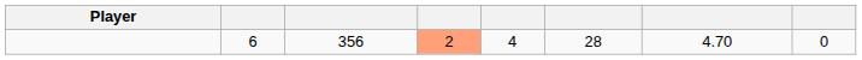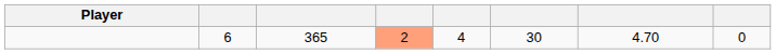row 2 | column 3: 356 -> 365
row 2 | column 6: 28 -> 30
